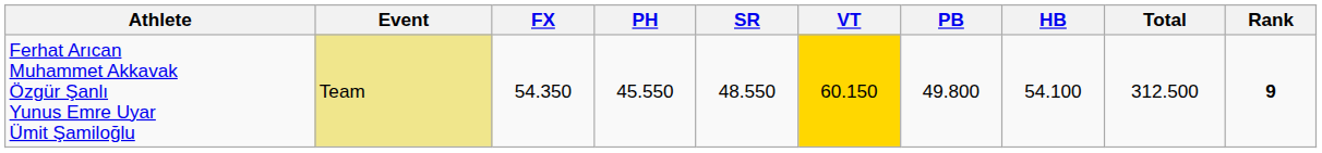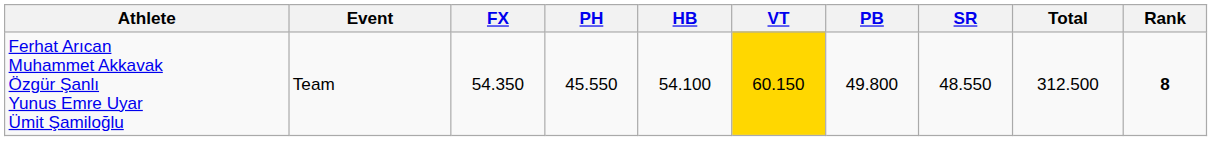columns swapped: SR <-> HB
row 2 | Event: khaki background -> no background
row 2 | Rank: 9 -> 8
